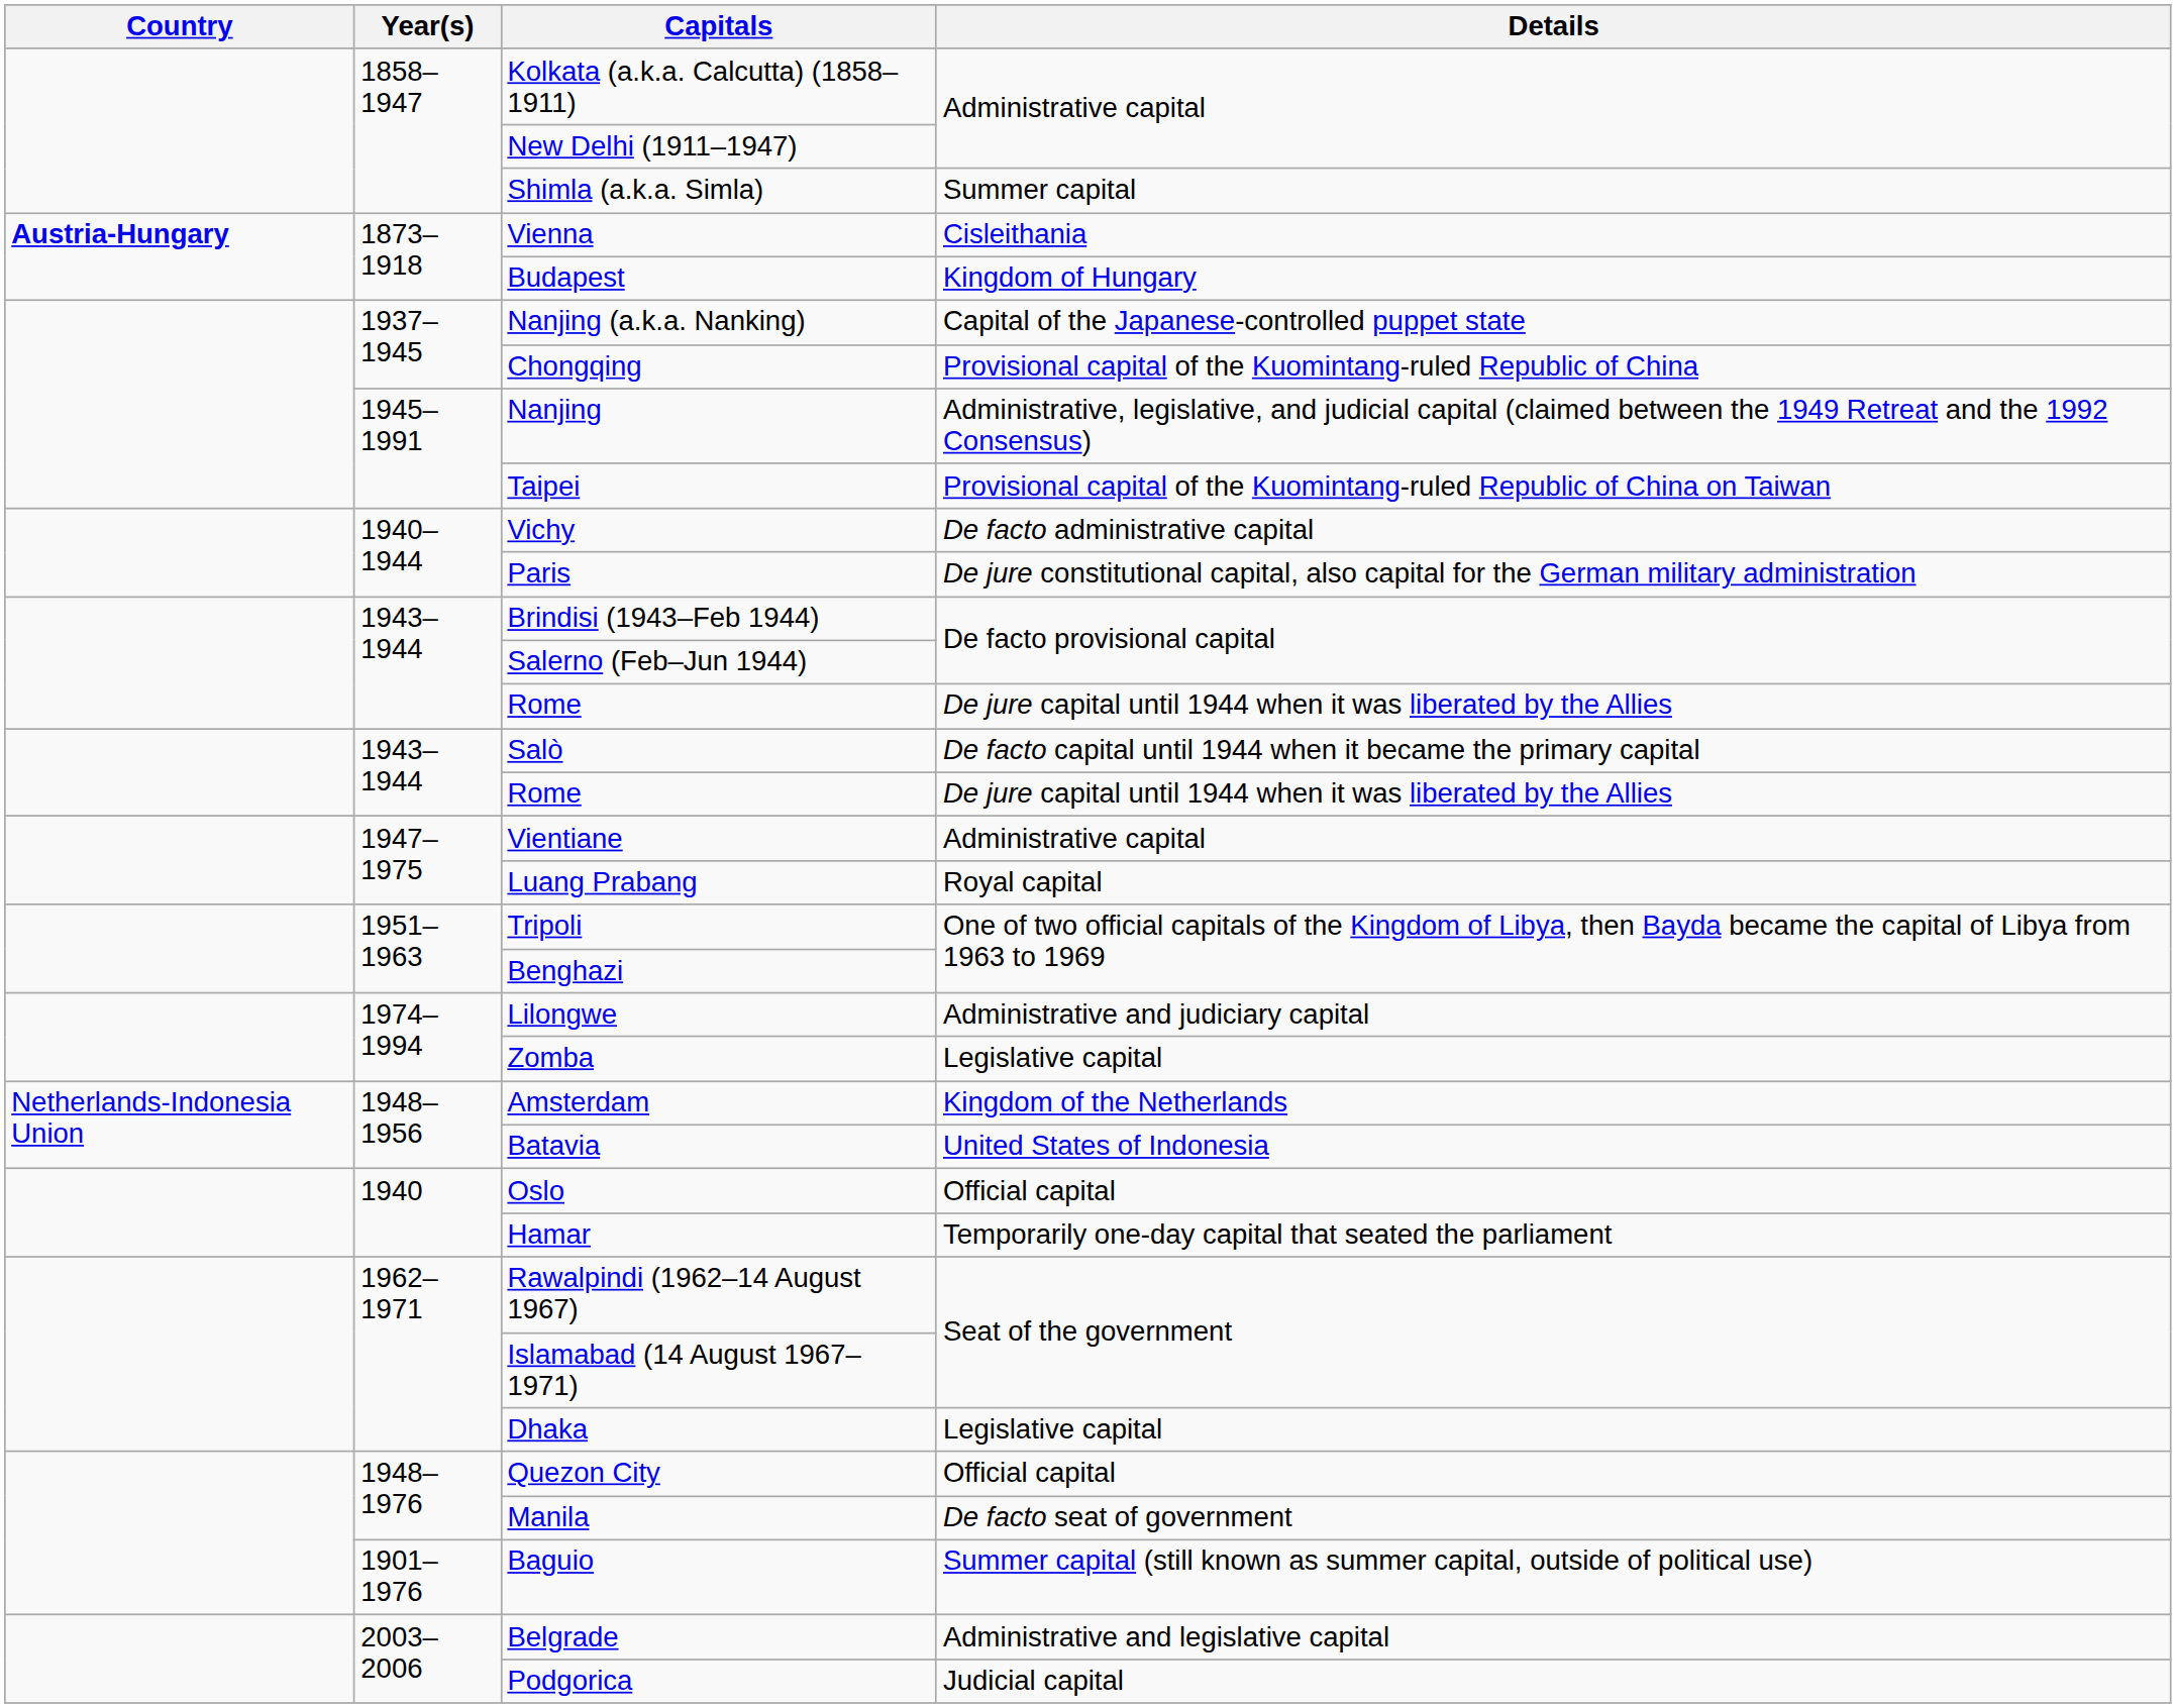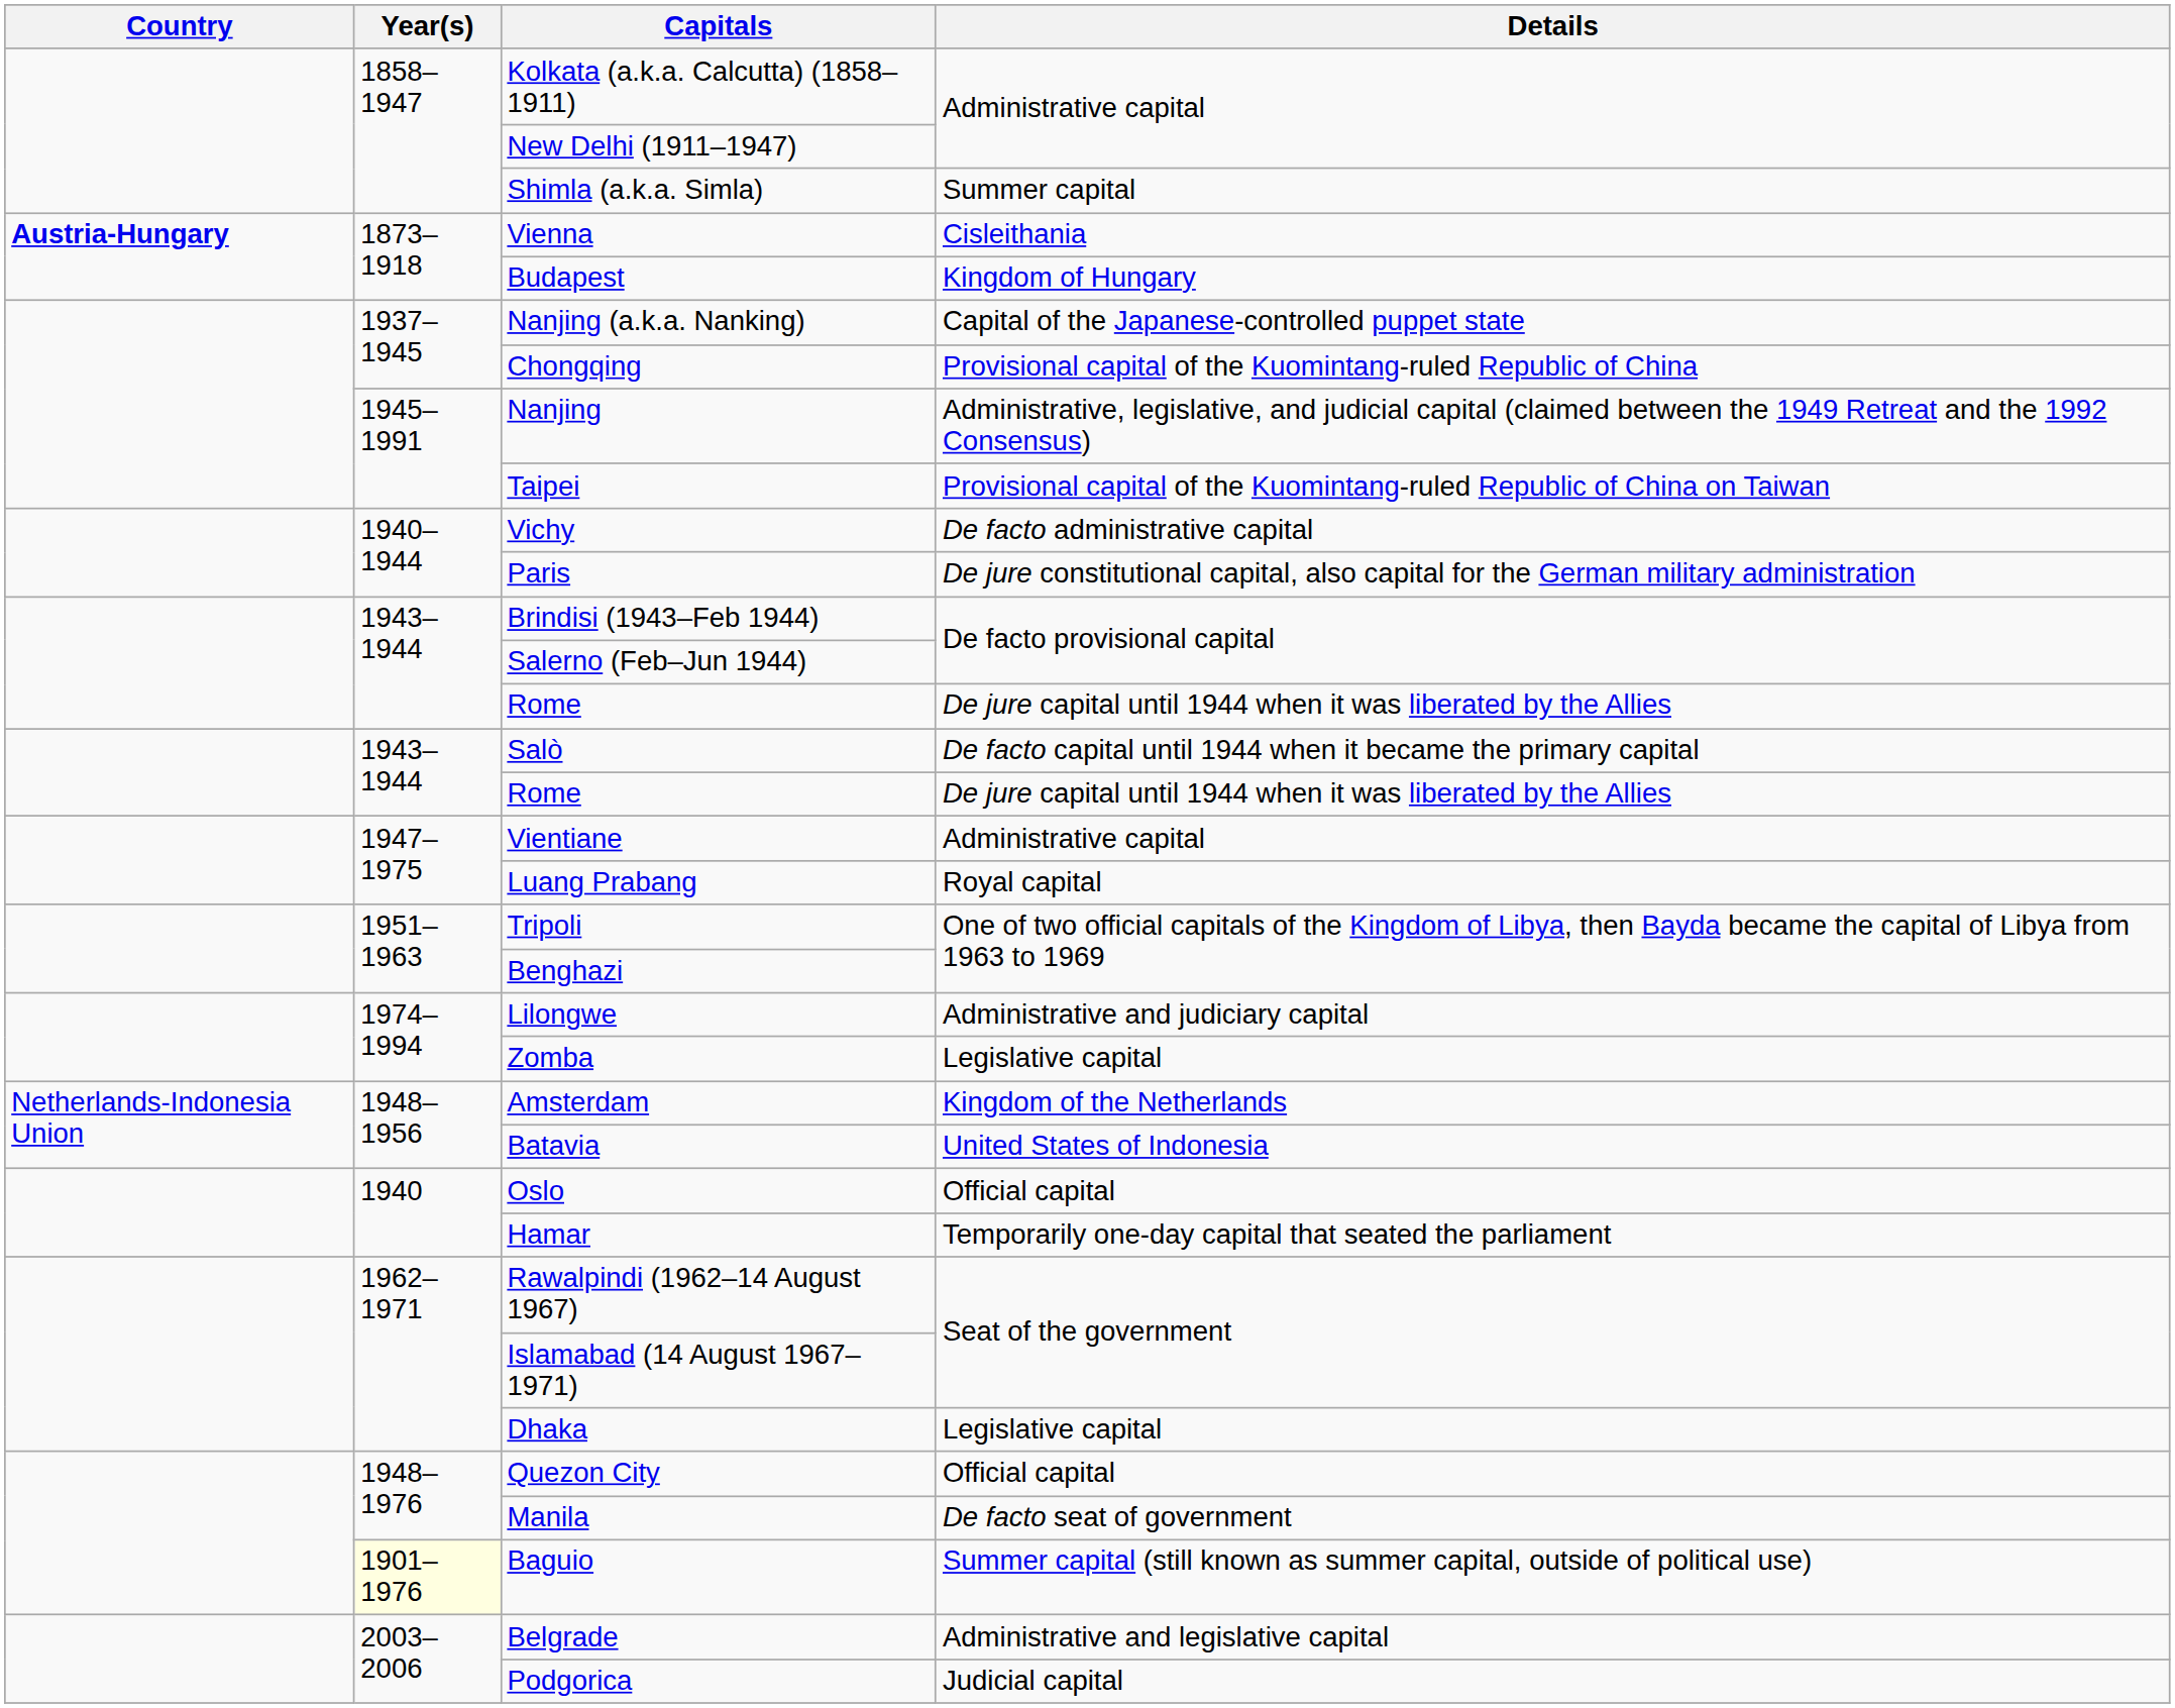Baguio | Year(s): no background -> lightyellow background
